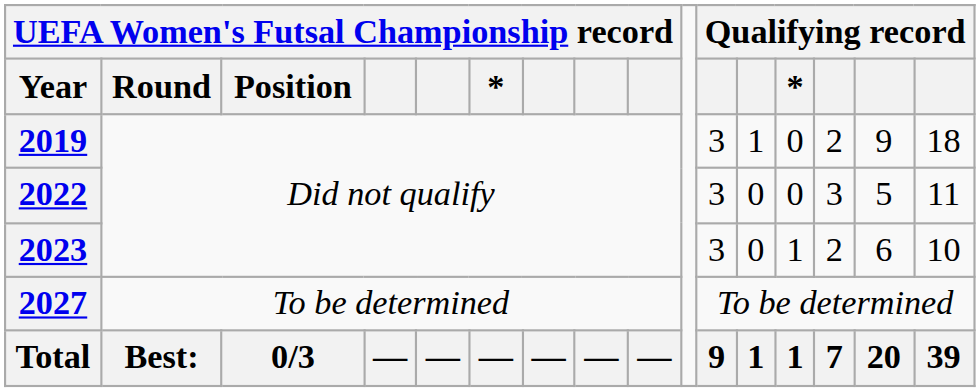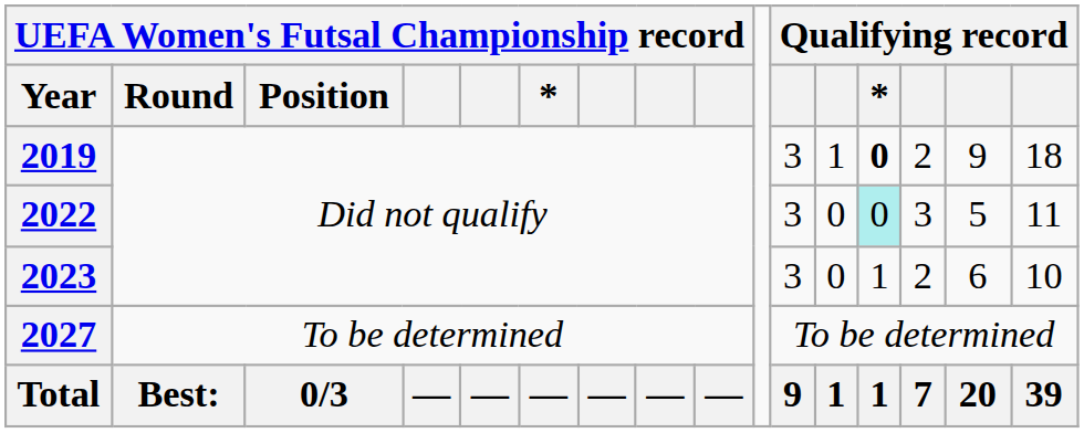2019 | Qualifying record / *: normal -> bold
2022 | Qualifying record / *: no background -> paleturquoise background
